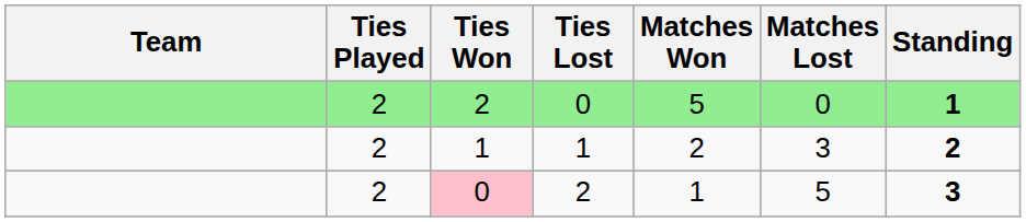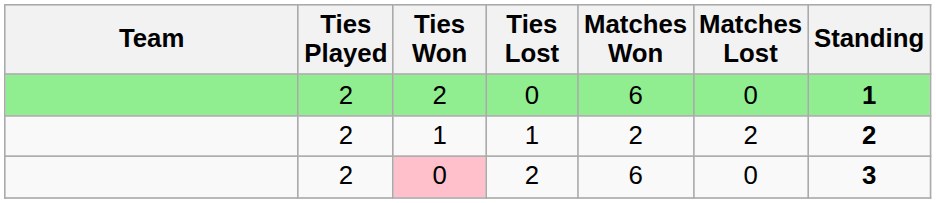row 2 | Matches Won: 5 -> 6
row 3 | Matches Lost: 3 -> 2
row 4 | Matches Won: 1 -> 6
row 4 | Matches Lost: 5 -> 0
